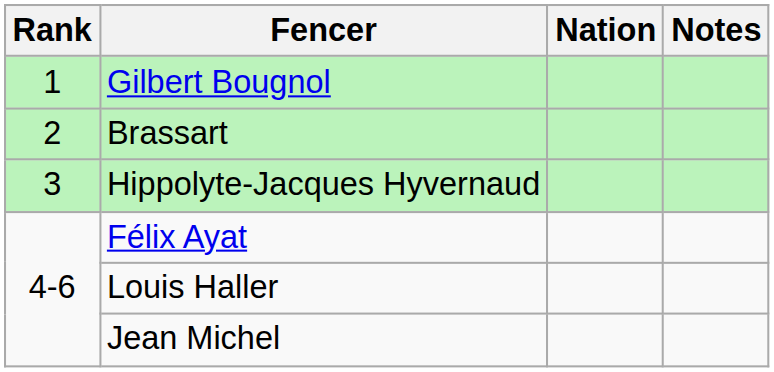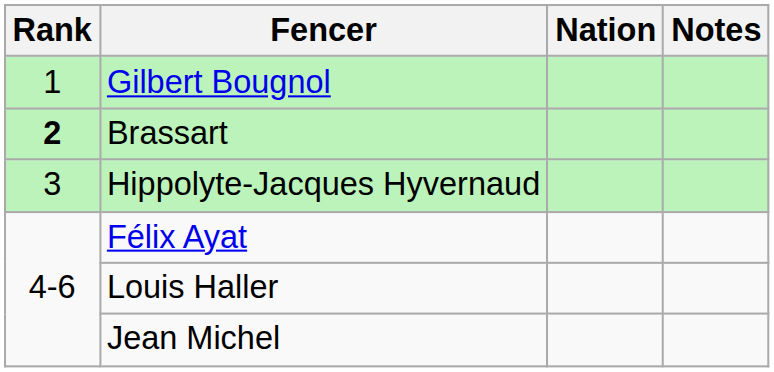Brassart | Rank: normal -> bold
